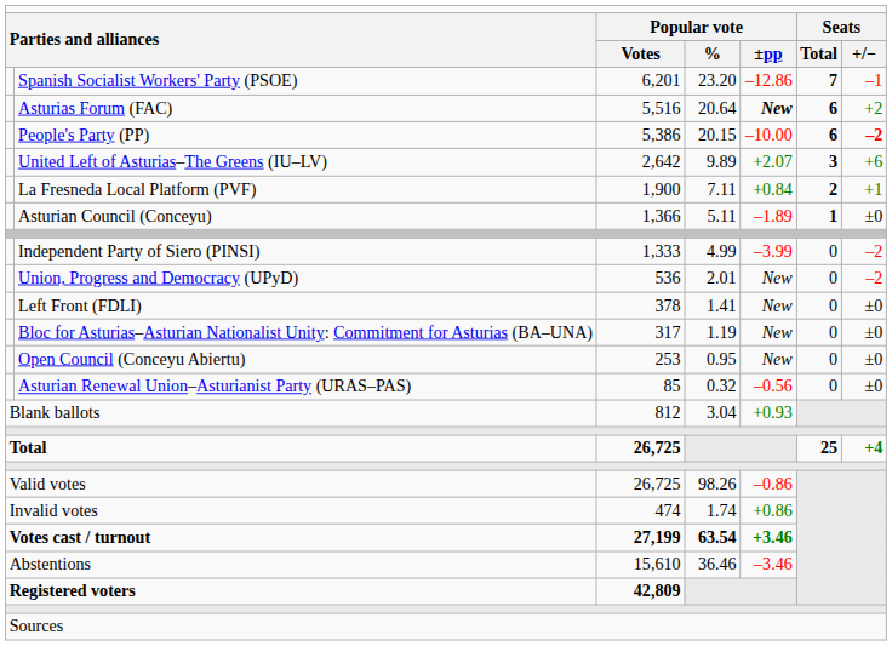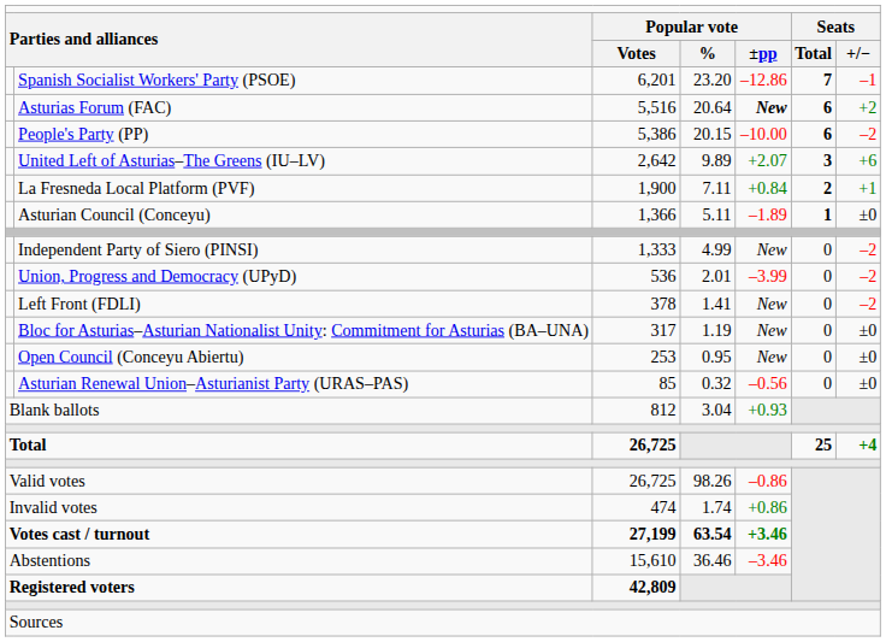People's Party (PP) | column 7: bold -> normal
Independent Party of Siero (PINSI) | column 5: –3.99 -> New
Union, Progress and Democracy (UPyD) | column 5: New -> –3.99
Left Front (FDLI) | column 7: ±0 -> –2
